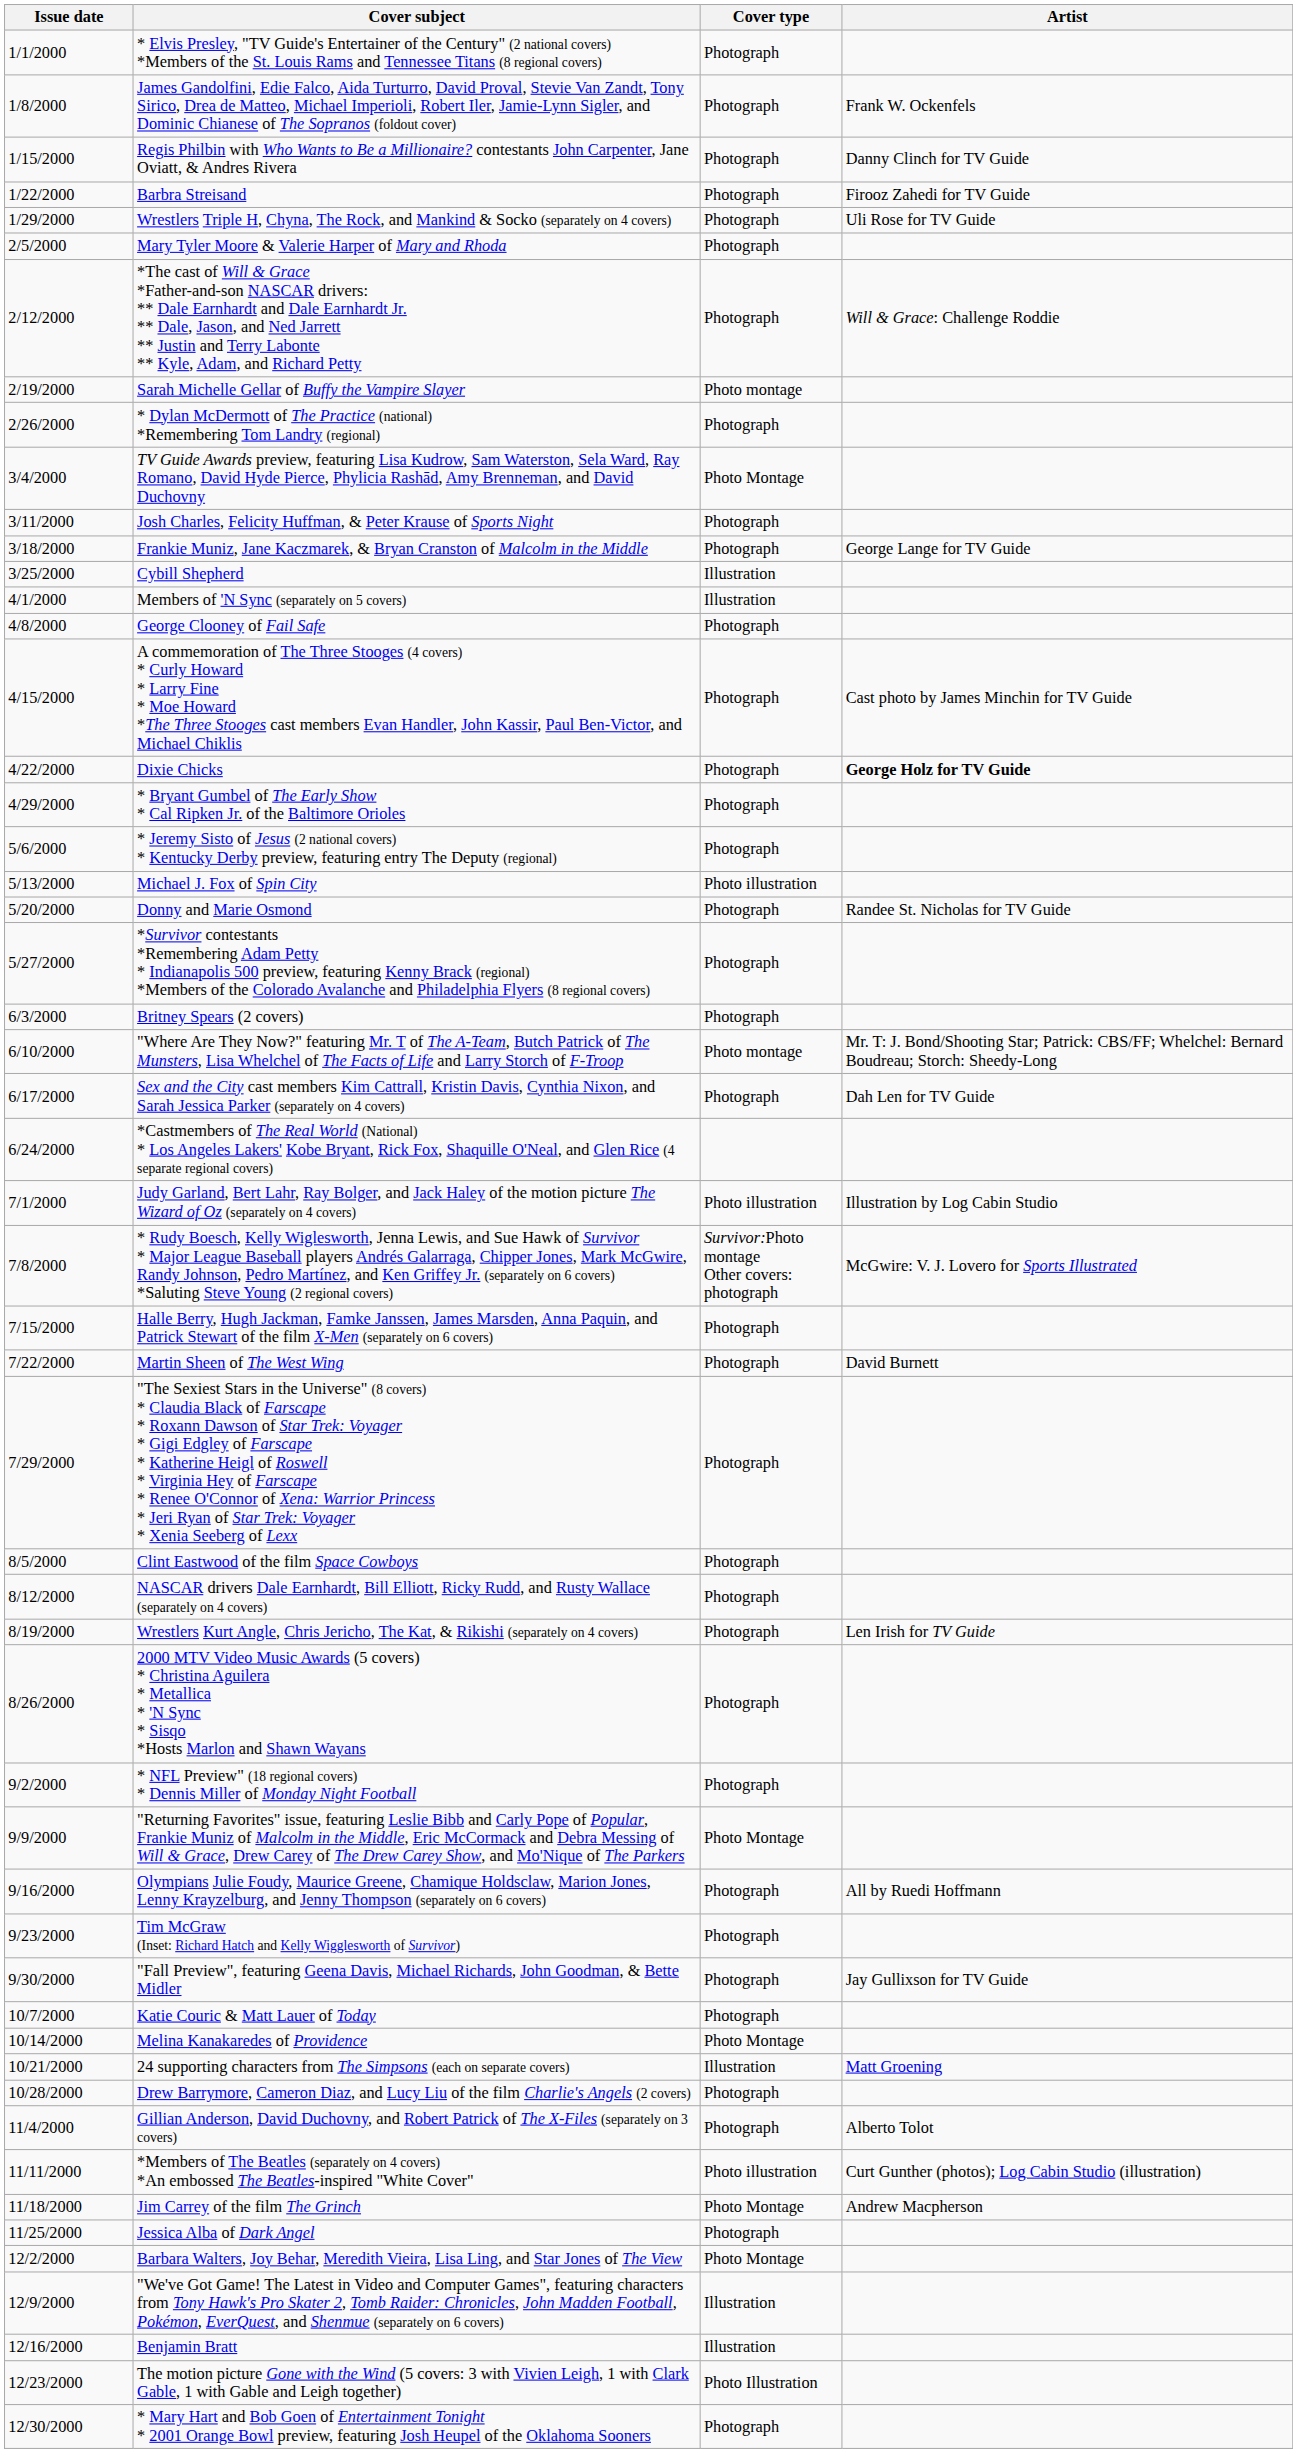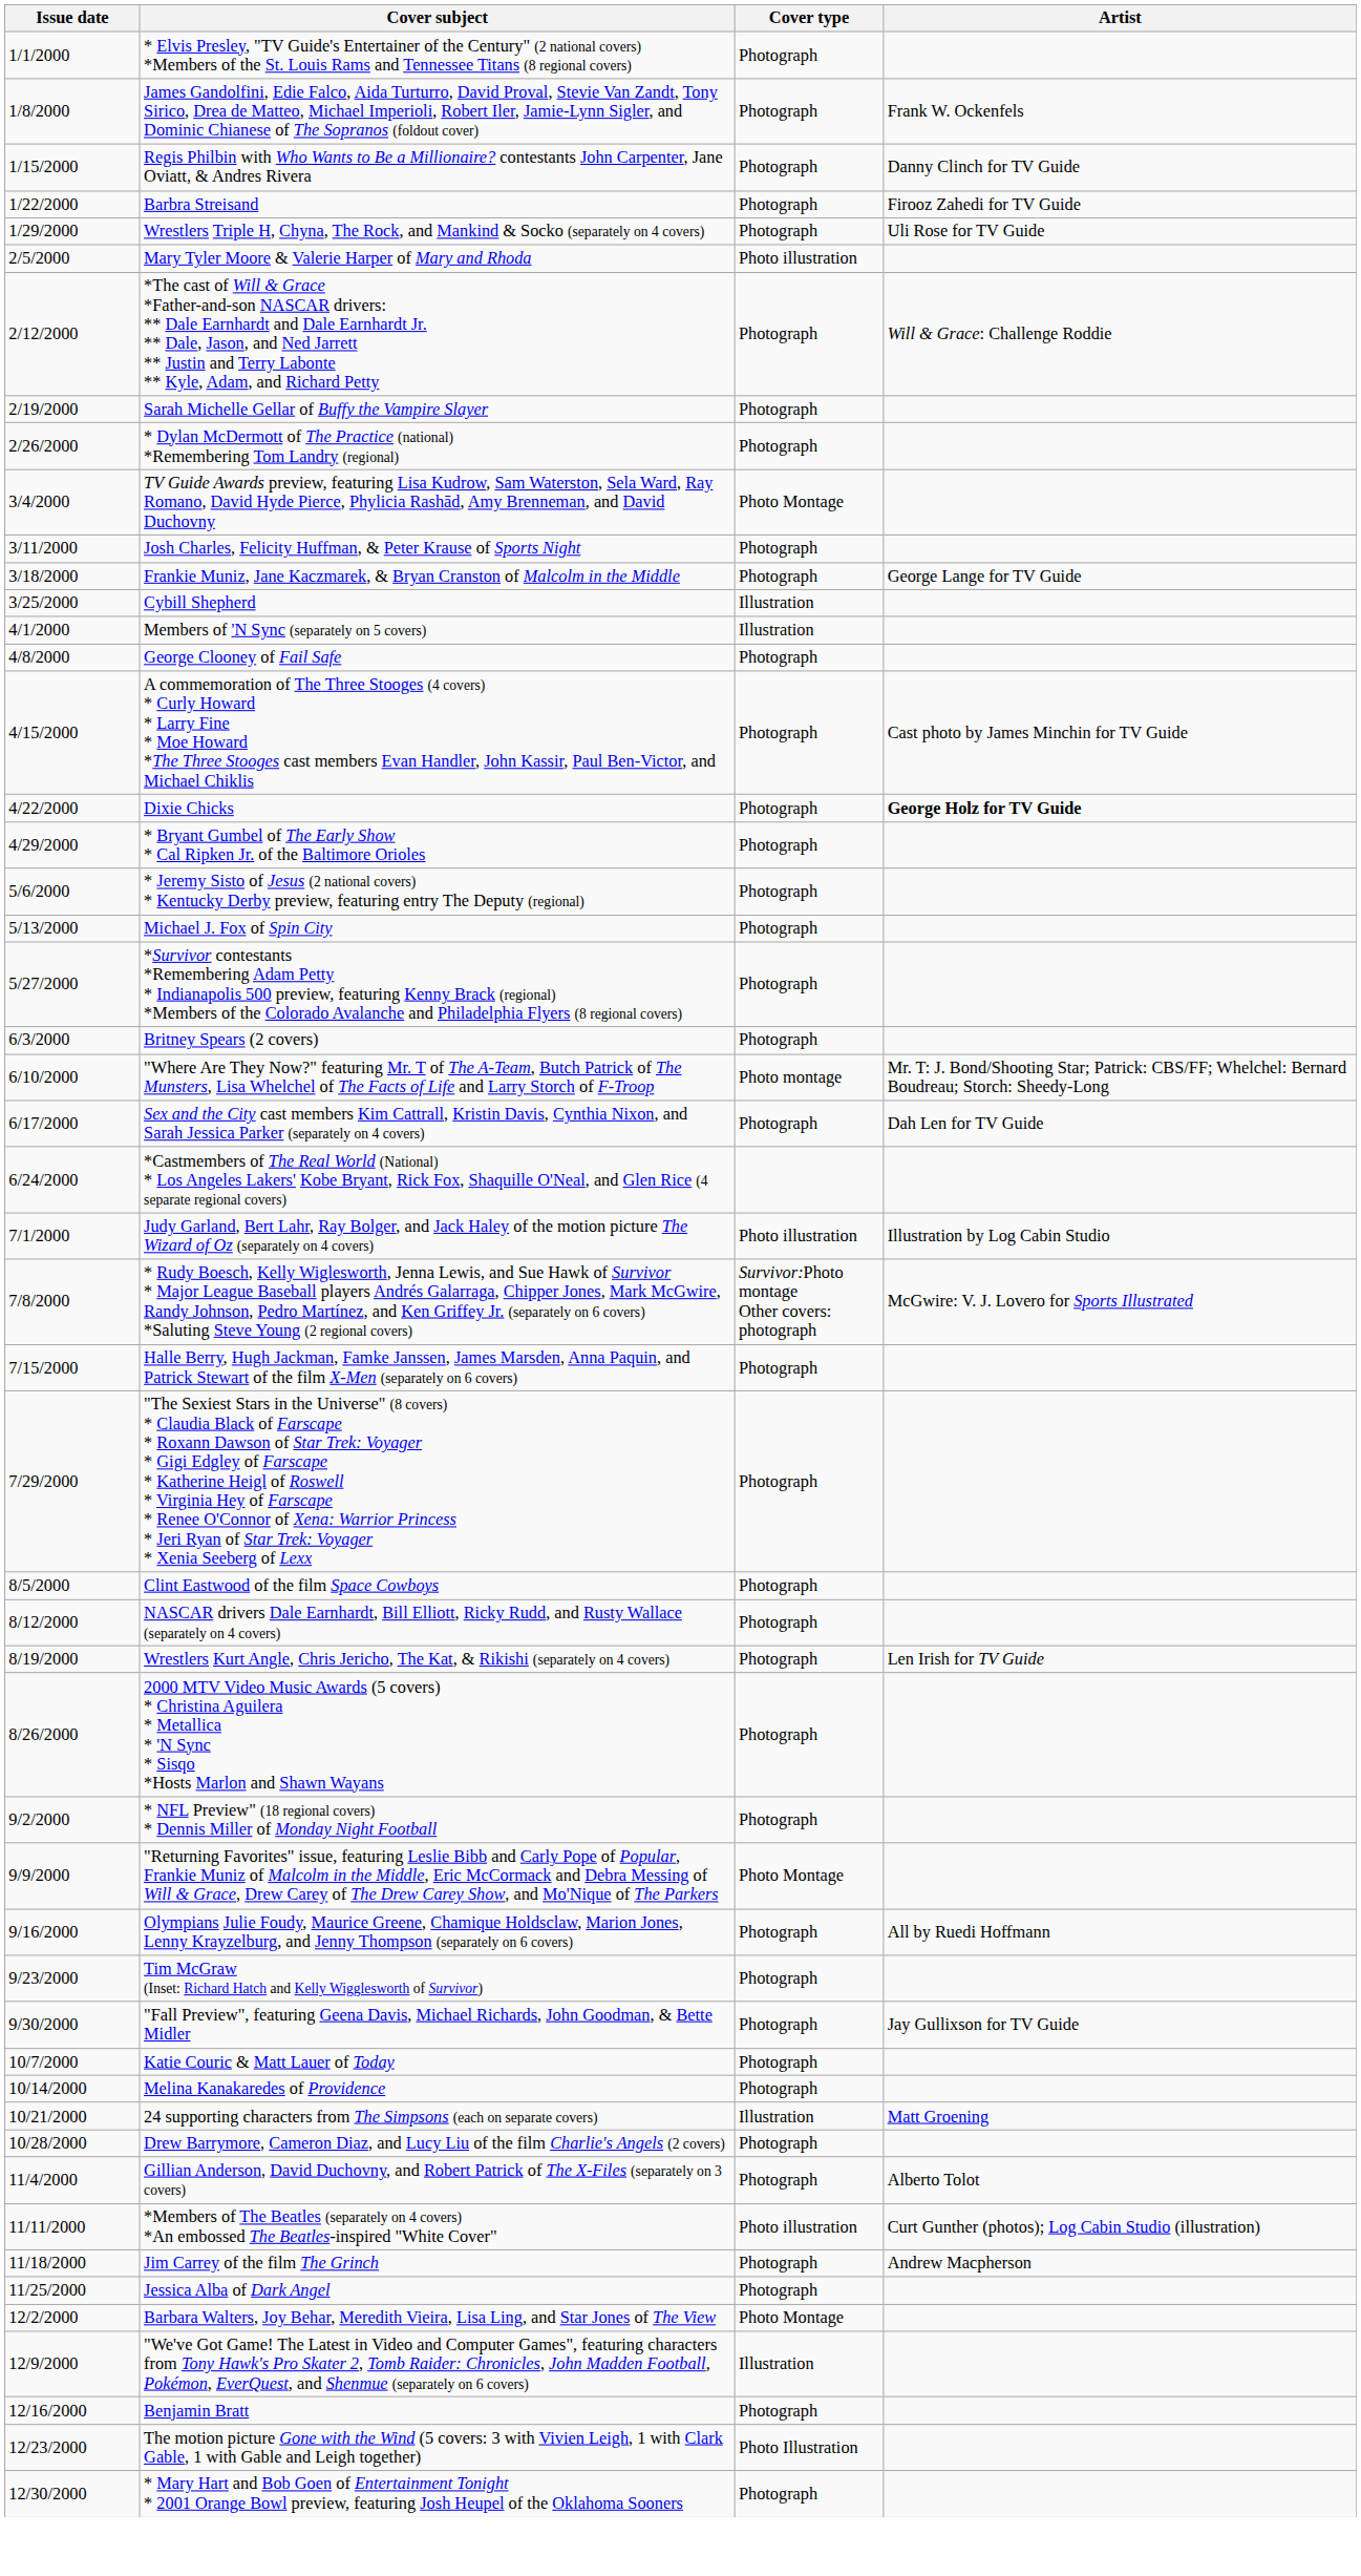Mary Tyler Moore & Valerie Harper of Mary and Rhoda | Cover type: Photograph -> Photo illustration
Sarah Michelle Gellar of Buffy the Vampire Slayer | Cover type: Photo montage -> Photograph
Michael J. Fox of Spin City | Cover type: Photo illustration -> Photograph
- row: 5/20/2000 | Donny and Marie Osmond | Photograph | Randee St. Nicholas for TV Guide
- row: 7/22/2000 | Martin Sheen of The West Wing | Photograph | David Burnett
Melina Kanakaredes of Providence | Cover type: Photo Montage -> Photograph
Jim Carrey of the film The Grinch | Cover type: Photo Montage -> Photograph
Benjamin Bratt | Cover type: Illustration -> Photograph
